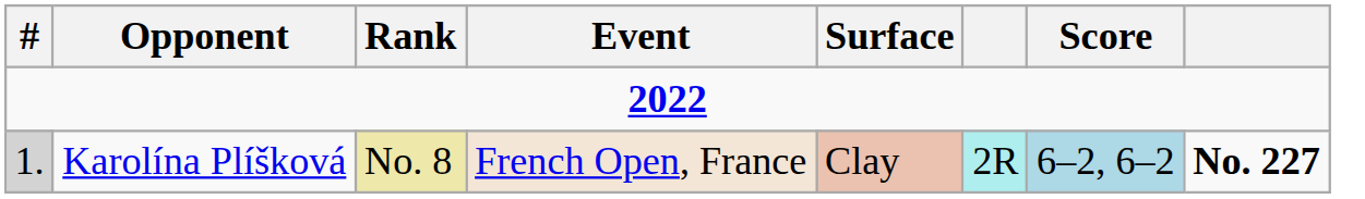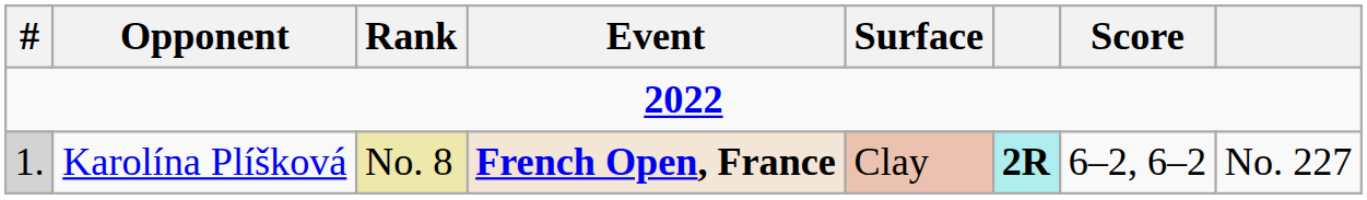Karolína Plíšková | Event: normal -> bold
Karolína Plíšková | column 6: normal -> bold
Karolína Plíšková | Score: lightblue background -> no background
Karolína Plíšková | column 8: bold -> normal
